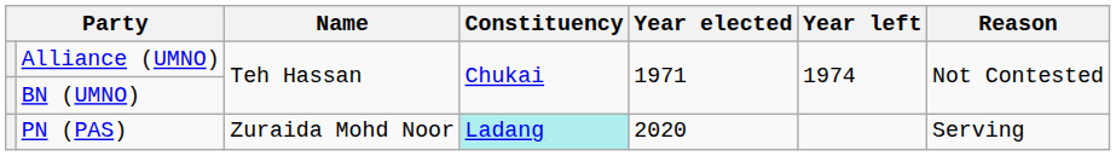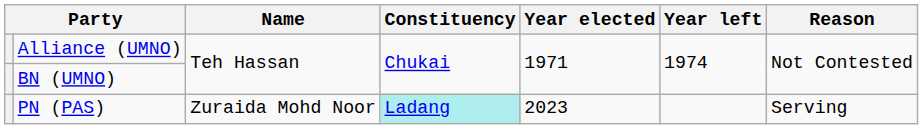PN (PAS) | Year elected: 2020 -> 2023
